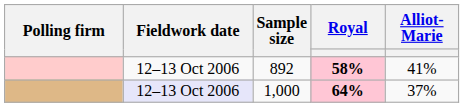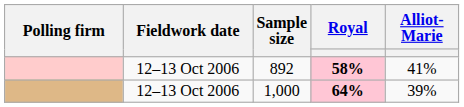1,000 | Fieldwork date: lavender background -> no background
1,000 | Alliot-Marie: 37% -> 39%
